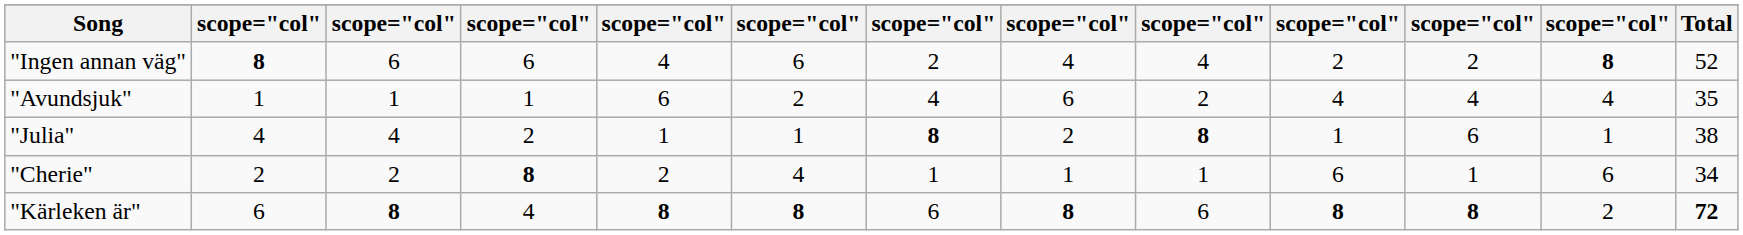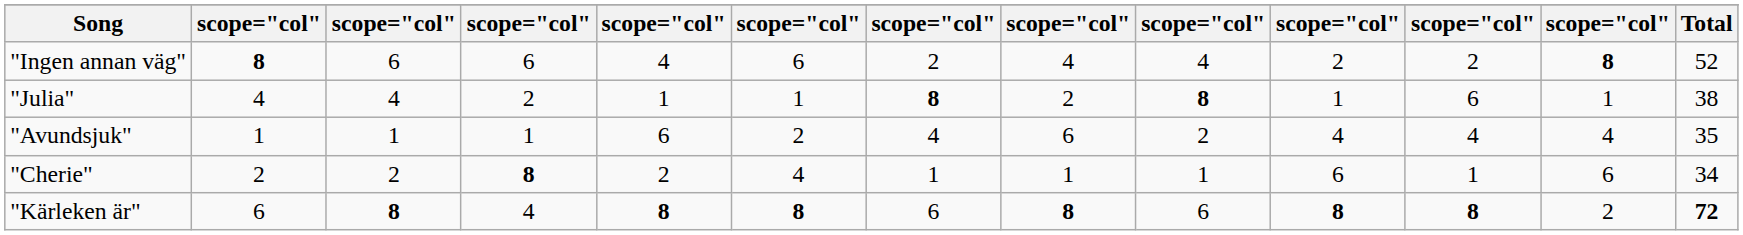rows swapped: "Avundsjuk" <-> "Julia"
